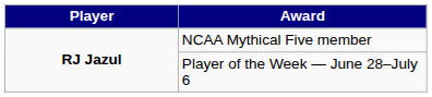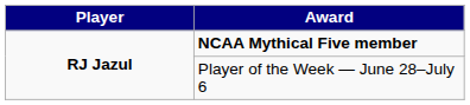NCAA Mythical Five member | Award: normal -> bold
